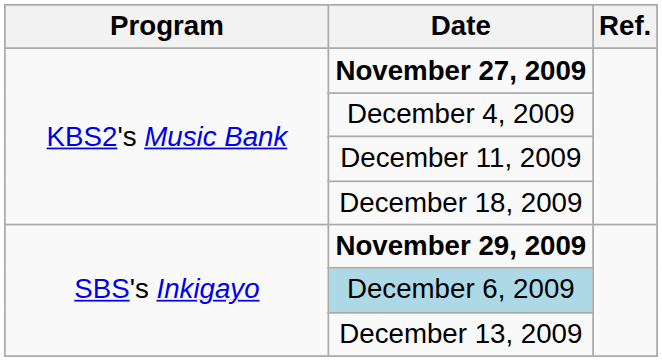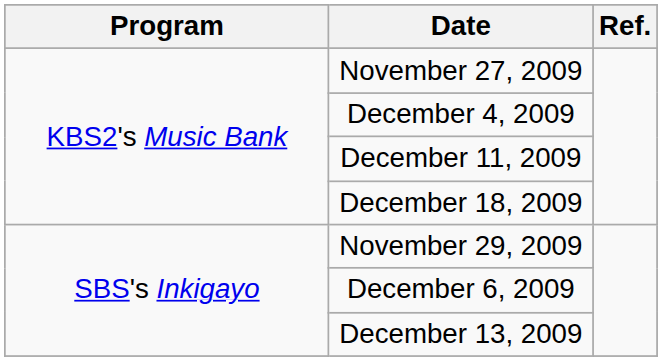November 27, 2009 | Date: bold -> normal
November 29, 2009 | Date: bold -> normal
December 6, 2009 | Date: lightblue background -> no background
